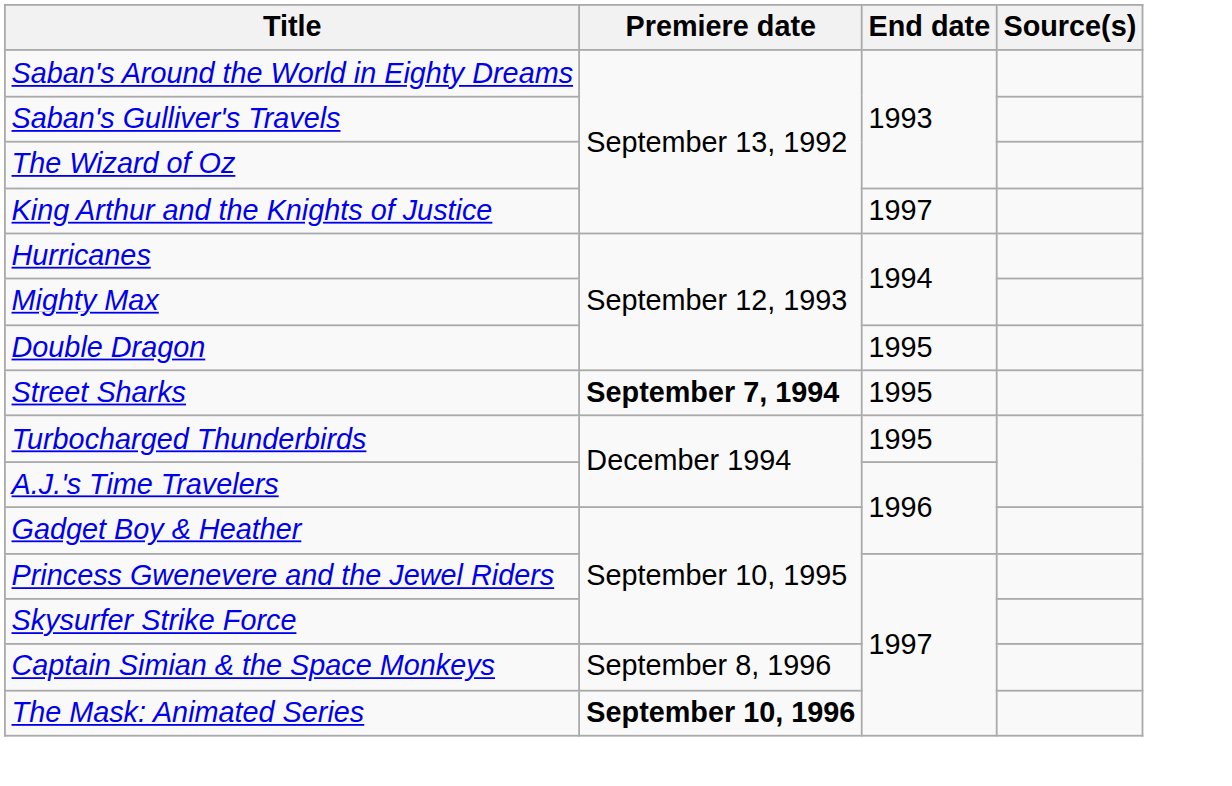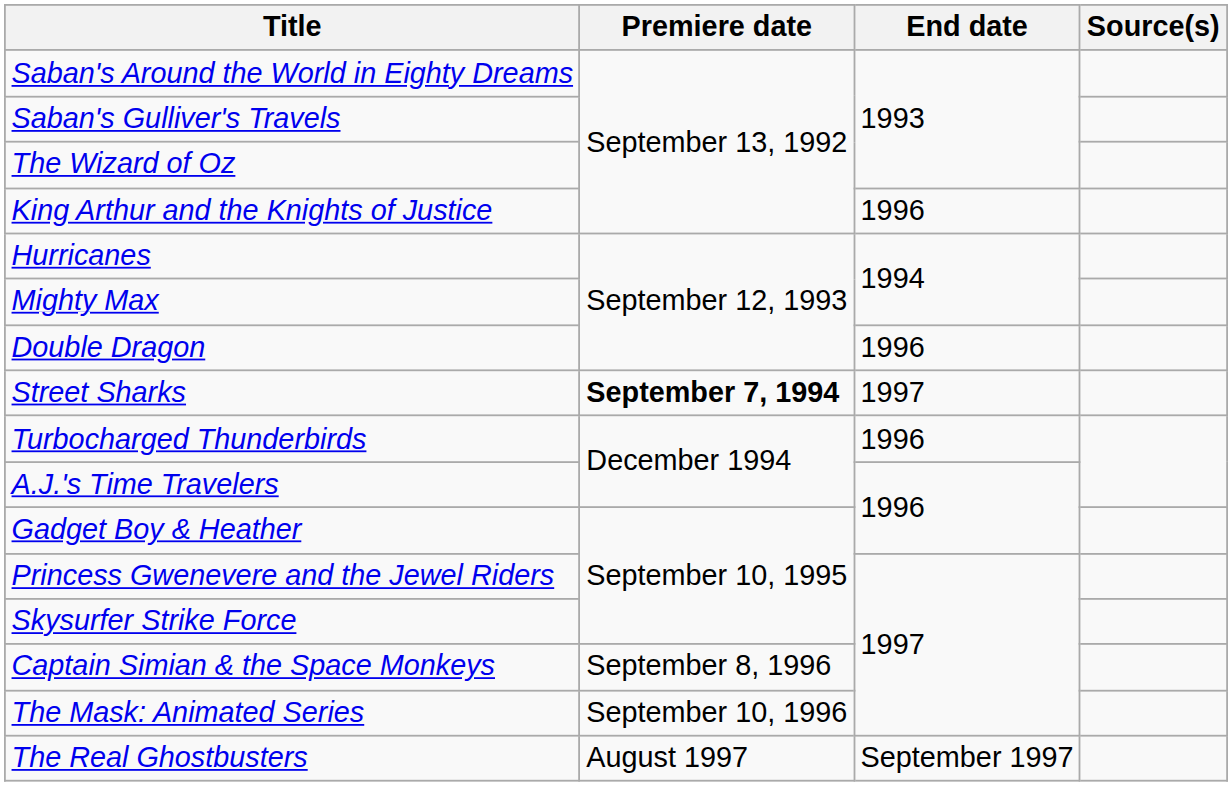King Arthur and the Knights of Justice | End date: 1997 -> 1996
Double Dragon | End date: 1995 -> 1996
Street Sharks | End date: 1995 -> 1997
Turbocharged Thunderbirds | End date: 1995 -> 1996
The Mask: Animated Series | Premiere date: bold -> normal
+ row: The Real Ghostbusters | August 1997 | September 1997
